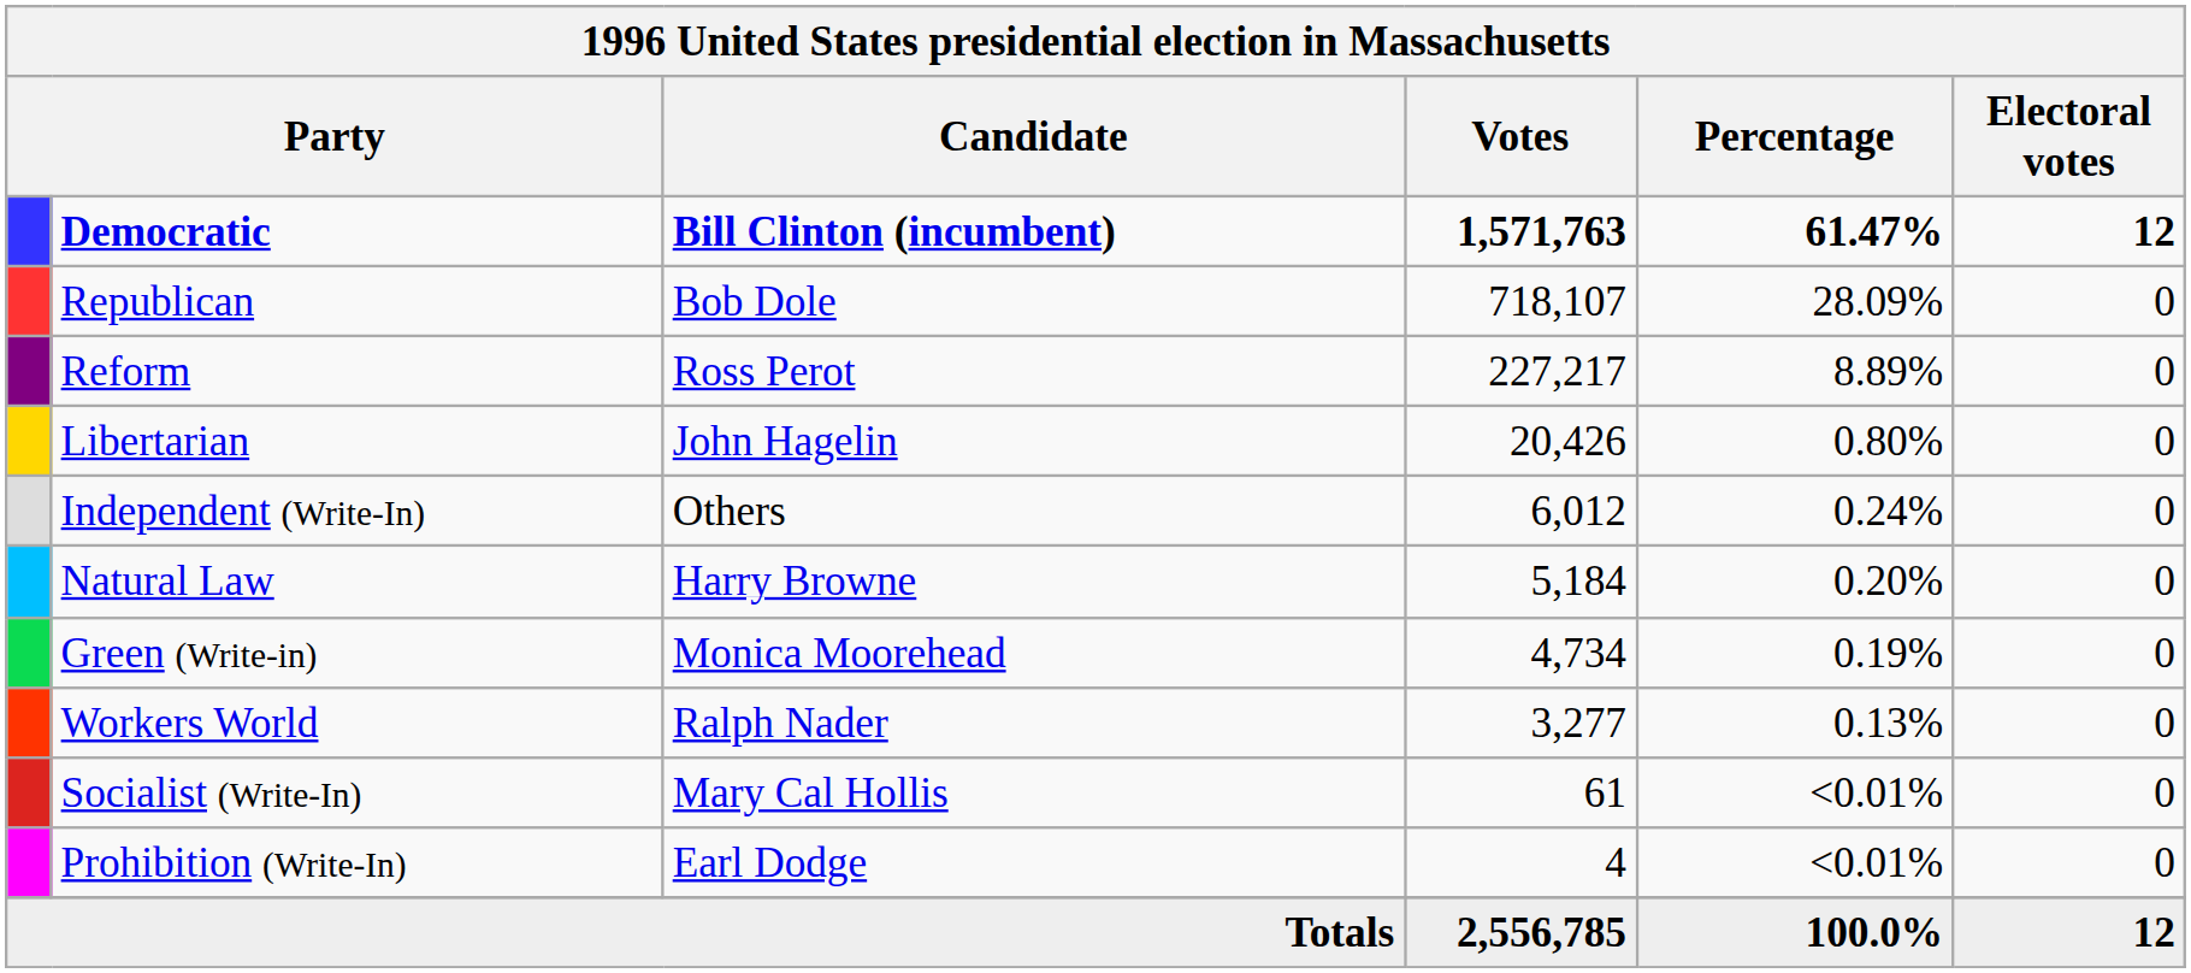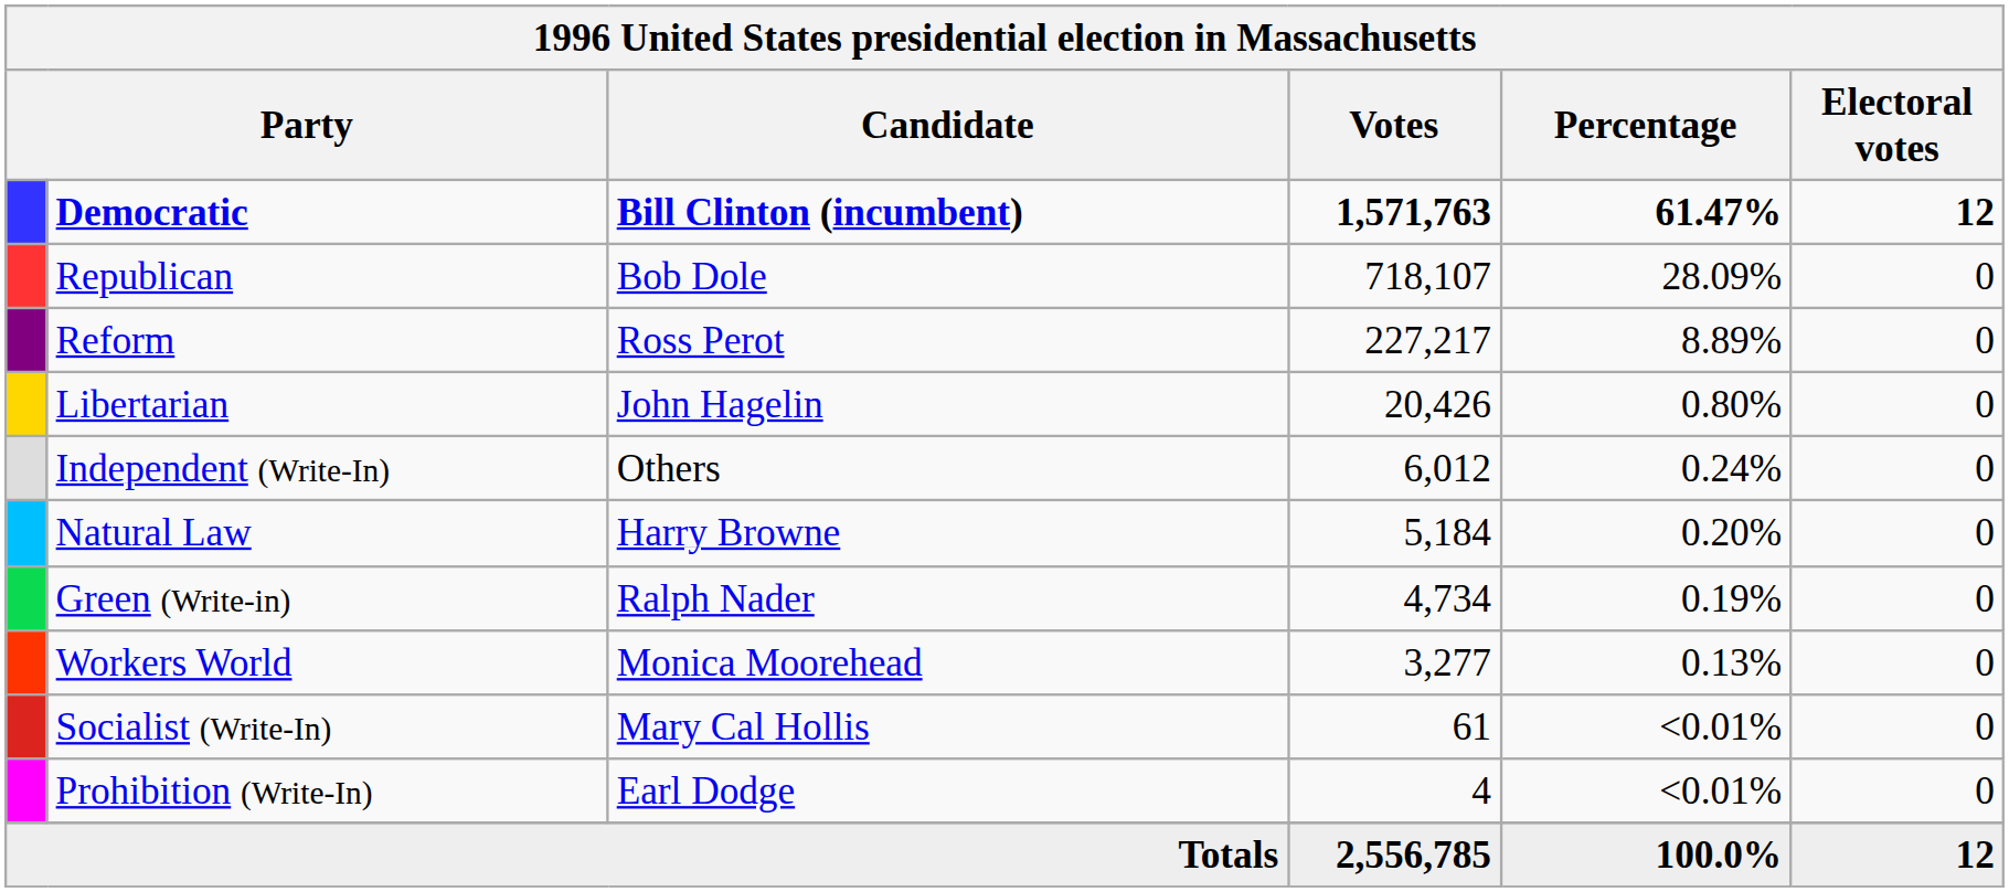Green (Write-in) | Candidate: Monica Moorehead -> Ralph Nader
Workers World | Candidate: Ralph Nader -> Monica Moorehead
